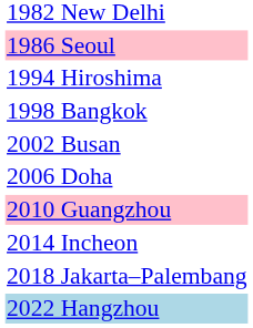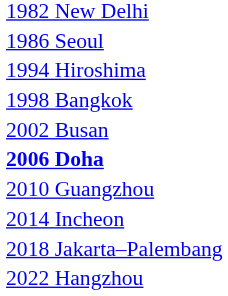1986 Seoul | column 1: pink background -> no background
2006 Doha | column 1: normal -> bold
2010 Guangzhou | column 1: pink background -> no background
2022 Hangzhou | column 1: lightblue background -> no background
